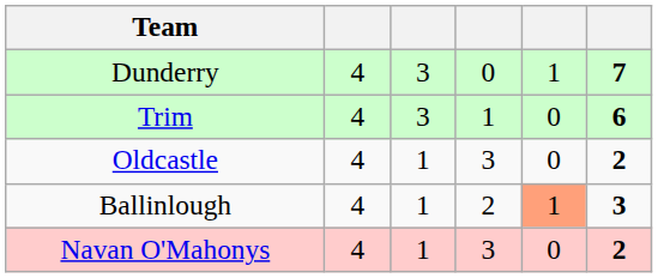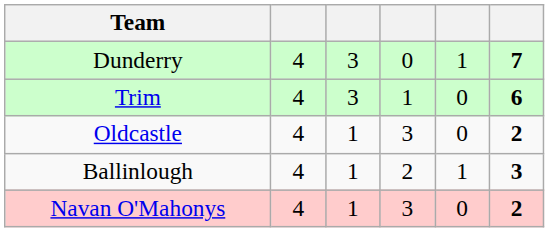Ballinlough | column 5: lightsalmon background -> no background
